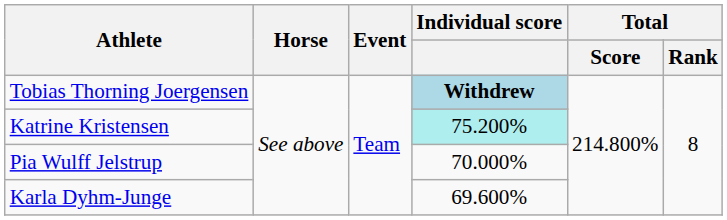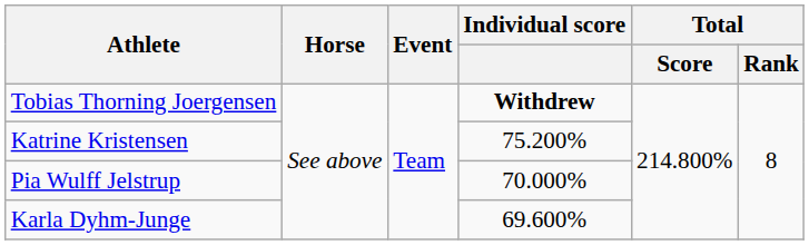Tobias Thorning Joergensen | Individual score: lightblue background -> no background
Katrine Kristensen | Individual score: paleturquoise background -> no background
